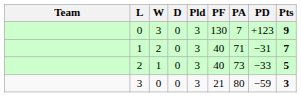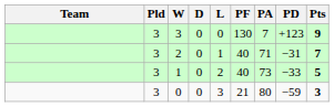columns swapped: Pld <-> L
